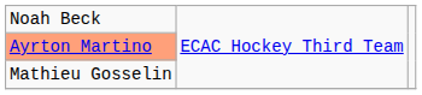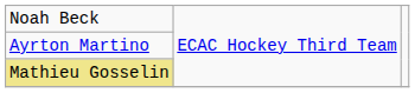Ayrton Martino | column 1: lightsalmon background -> no background
Mathieu Gosselin | column 1: no background -> khaki background
